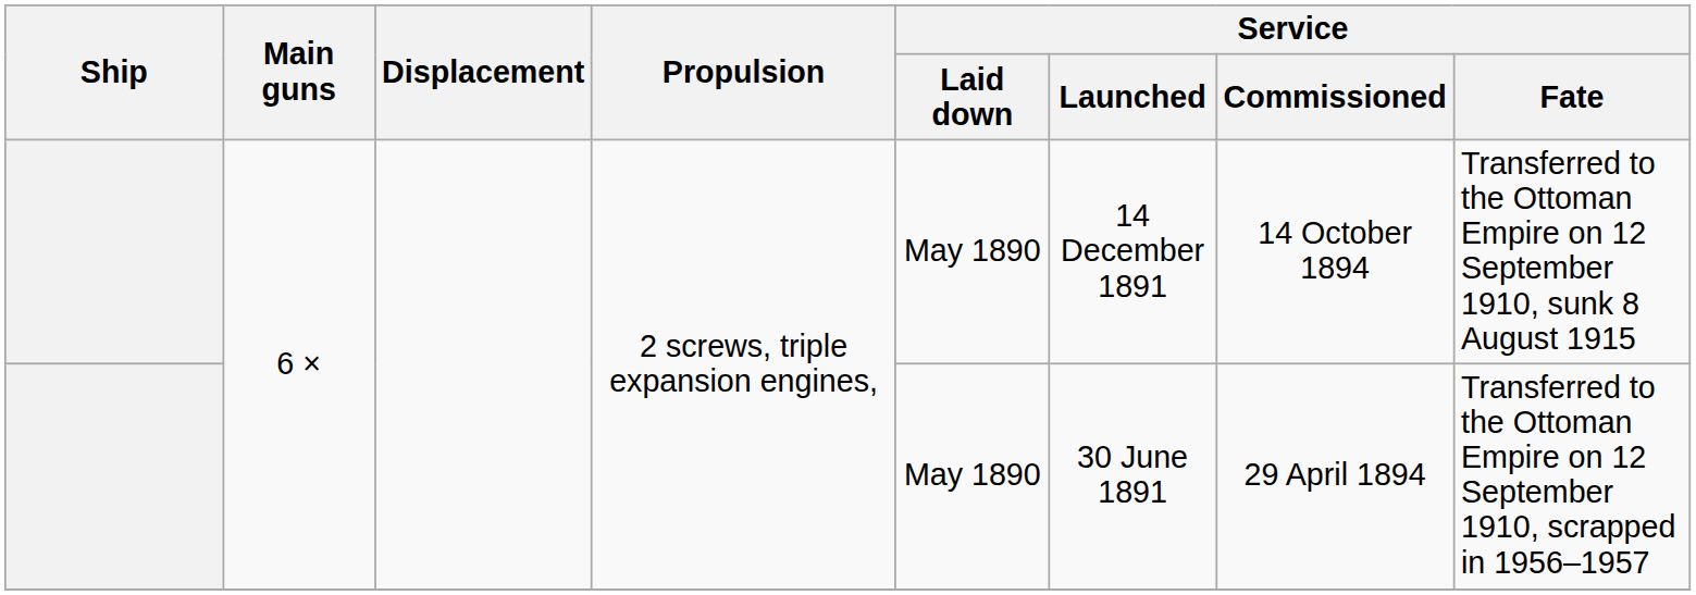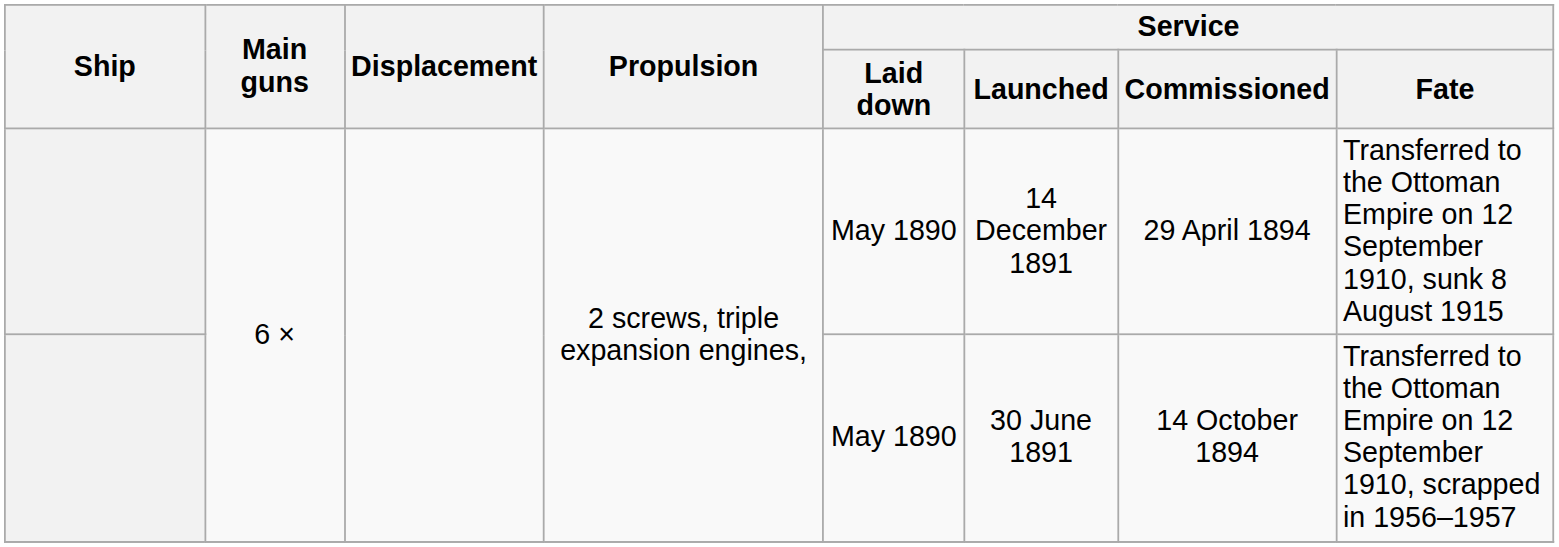row 3 | Service / Commissioned: 14 October 1894 -> 29 April 1894
row 4 | Service / Commissioned: 29 April 1894 -> 14 October 1894
